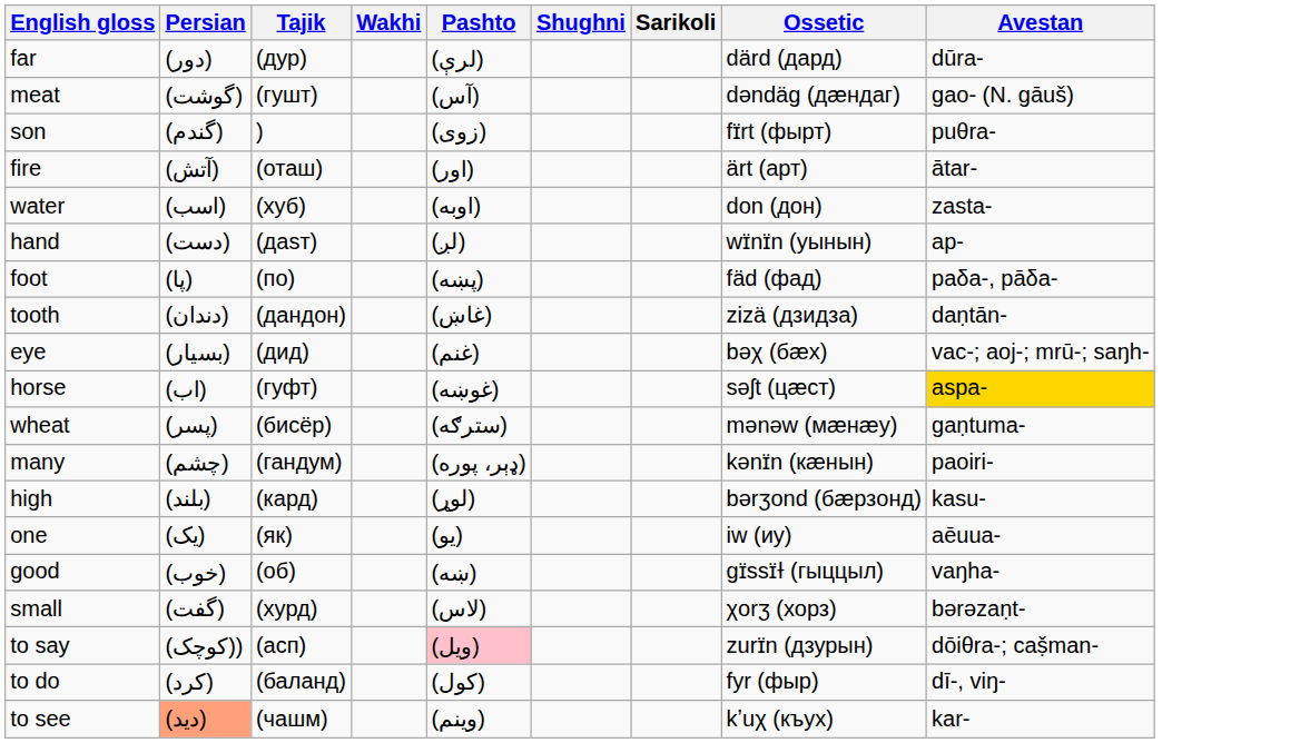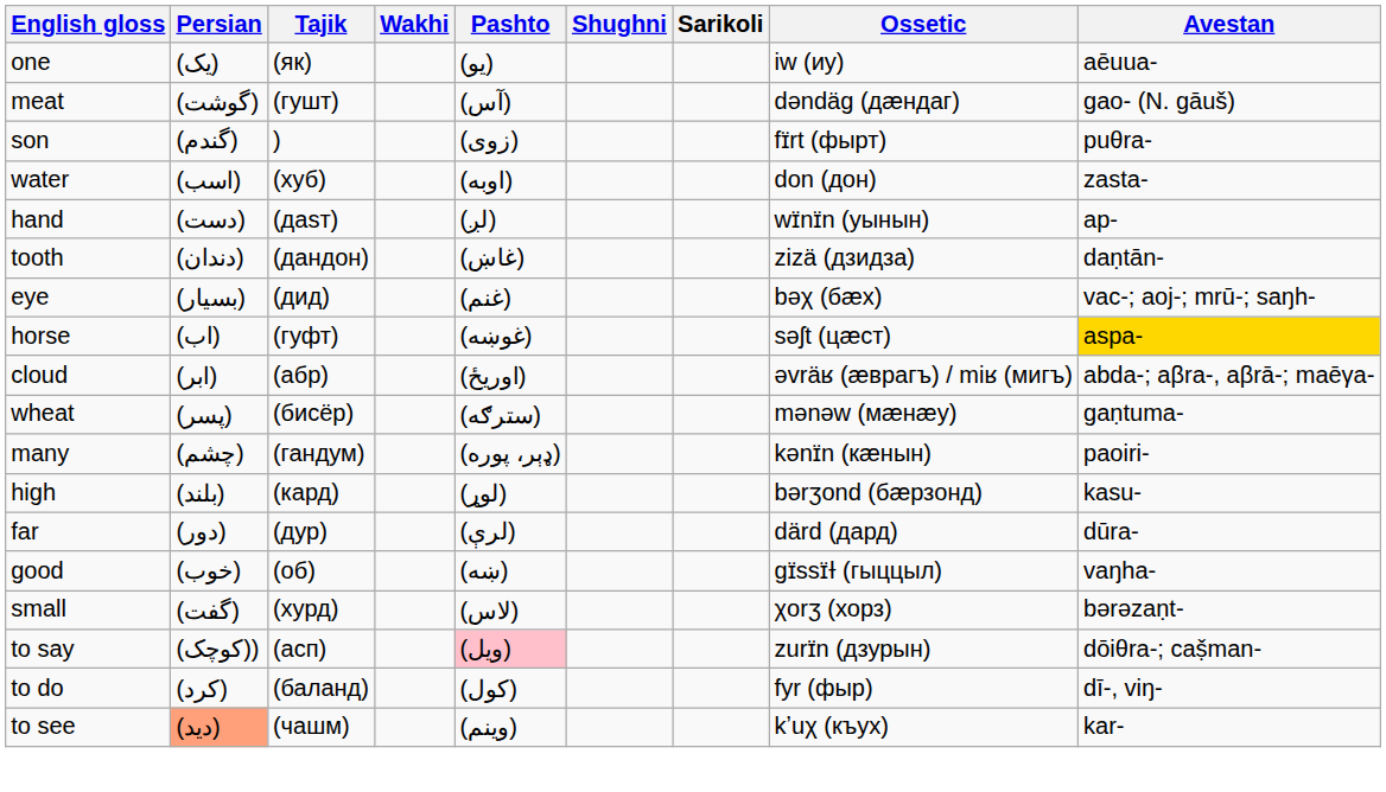rows swapped: one <-> far
- row: fire | (آتش) | (оташ) | (اور) | ärt (арт) | ātar-
- row: foot | (پا) | (по) | (پښه) | fäd (фад) | paδa-, pāδa-
+ row: cloud | (ابر) | (абр) | (اوريځ) | əvräʁ (æврагъ) / miʁ (мигъ) | abda-; aβra-, aβrā-; maēγa-
